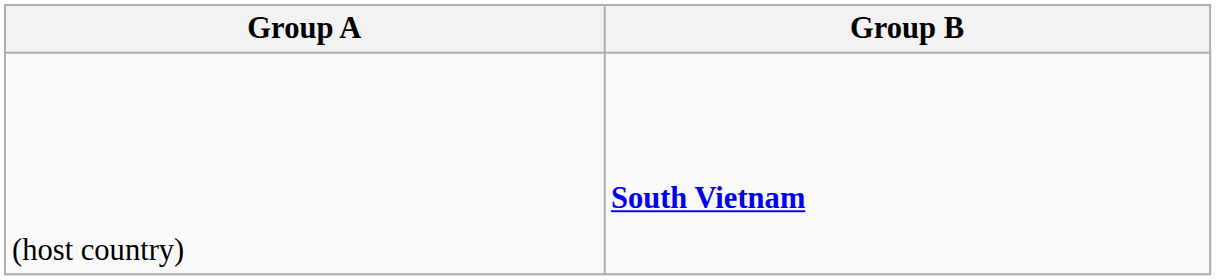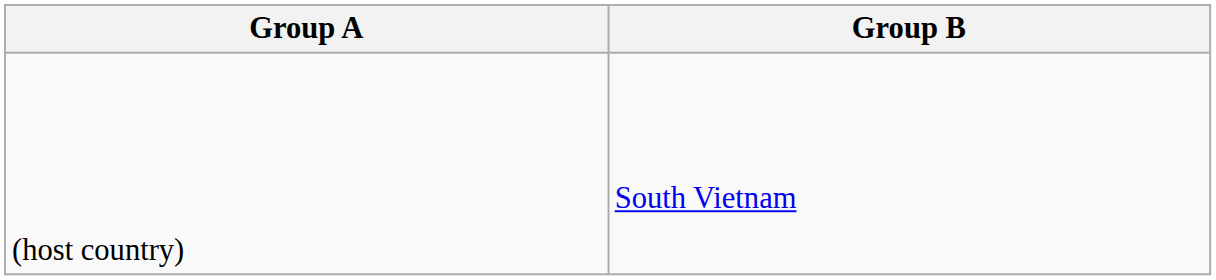(host country) | Group B: bold -> normal
